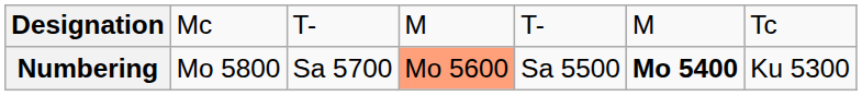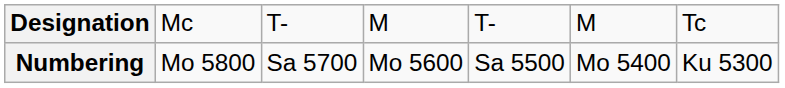Numbering | column 4: lightsalmon background -> no background
Numbering | column 6: bold -> normal
